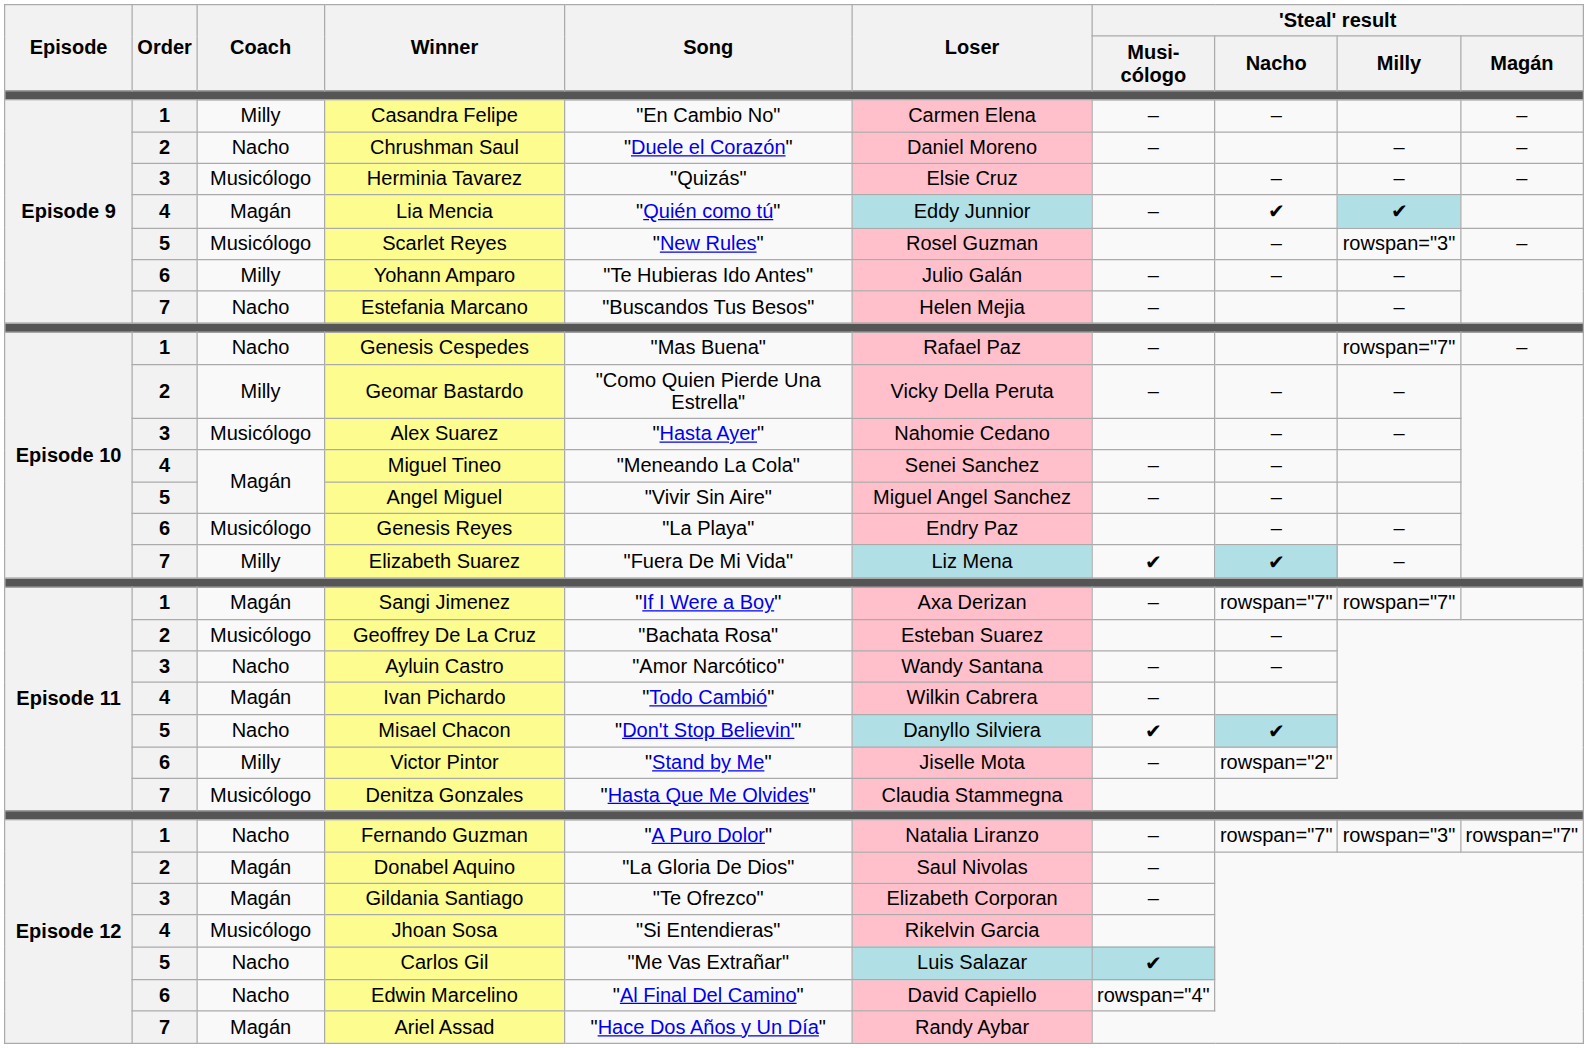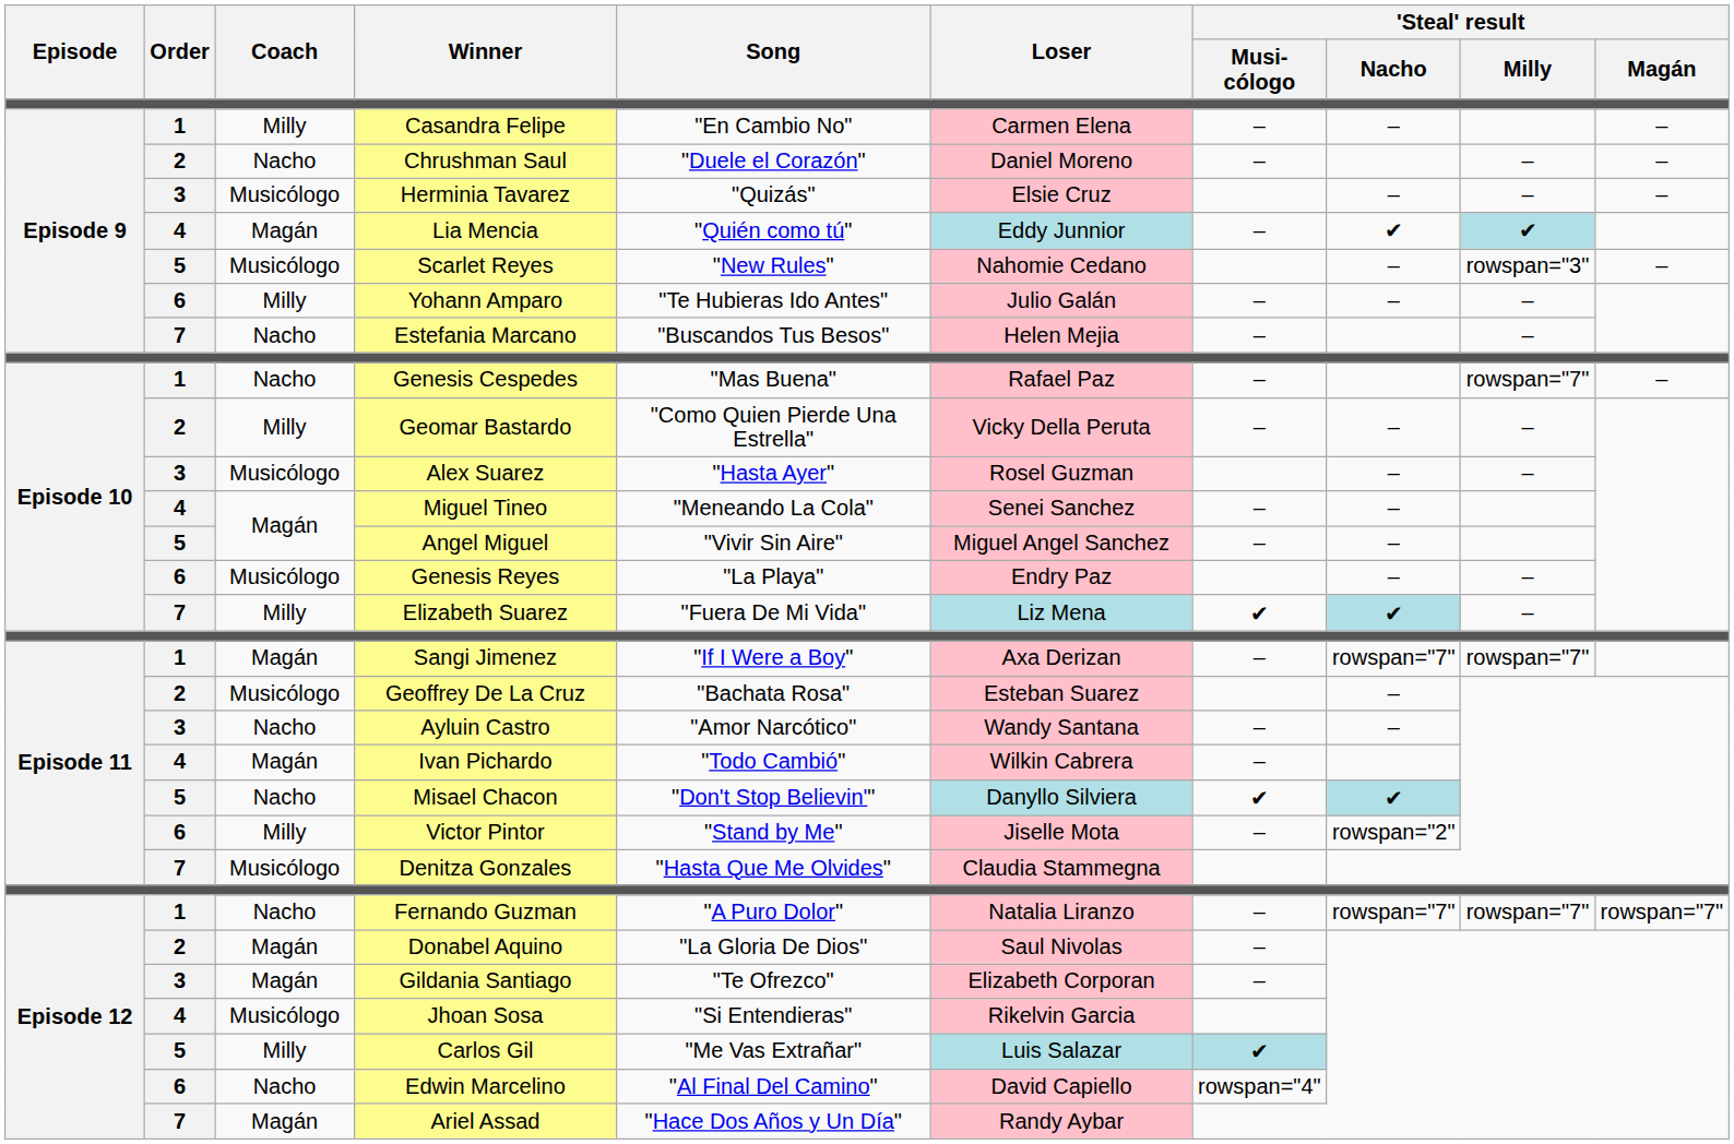Scarlet Reyes | Loser: Rosel Guzman -> Nahomie Cedano
Alex Suarez | Loser: Nahomie Cedano -> Rosel Guzman
Fernando Guzman | 'Steal' result / Milly: rowspan="3" -> rowspan="7"
Carlos Gil | Coach: Nacho -> Milly
